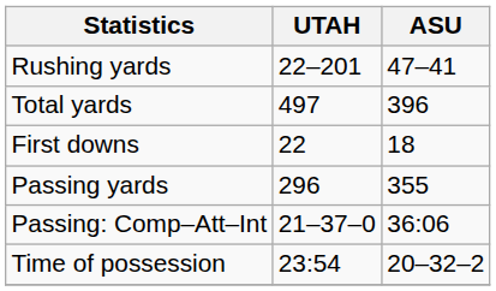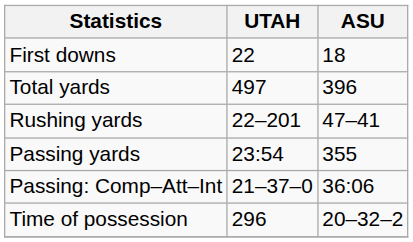rows swapped: First downs <-> Rushing yards
Passing yards | UTAH: 296 -> 23:54
Time of possession | UTAH: 23:54 -> 296
